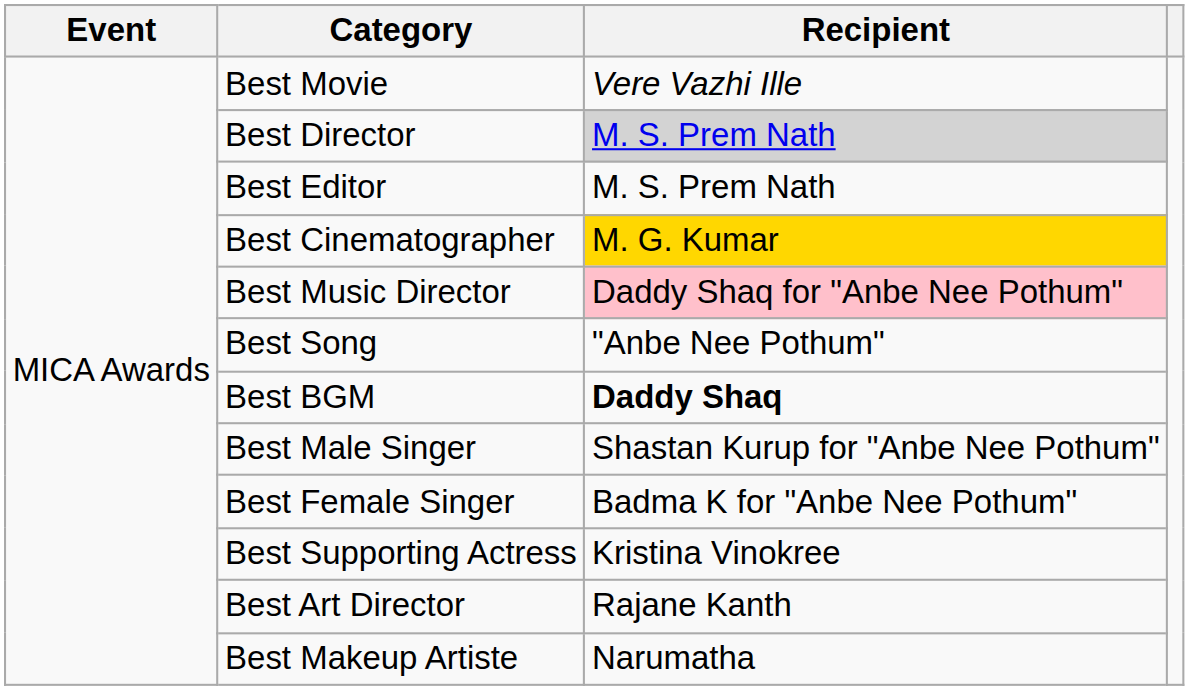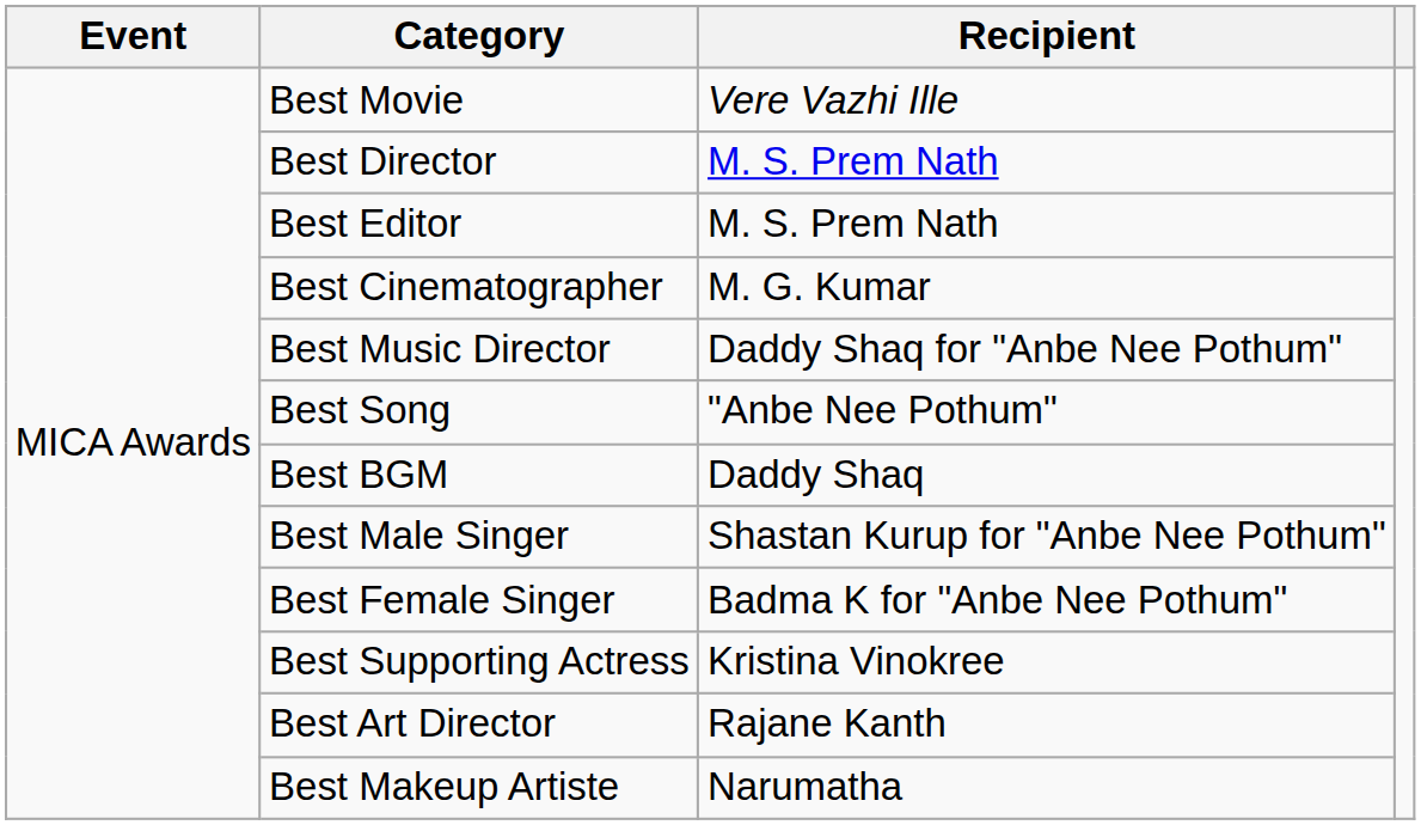Best Director | Recipient: lightgrey background -> no background
Best Cinematographer | Recipient: gold background -> no background
Best Music Director | Recipient: pink background -> no background
Best BGM | Recipient: bold -> normal
